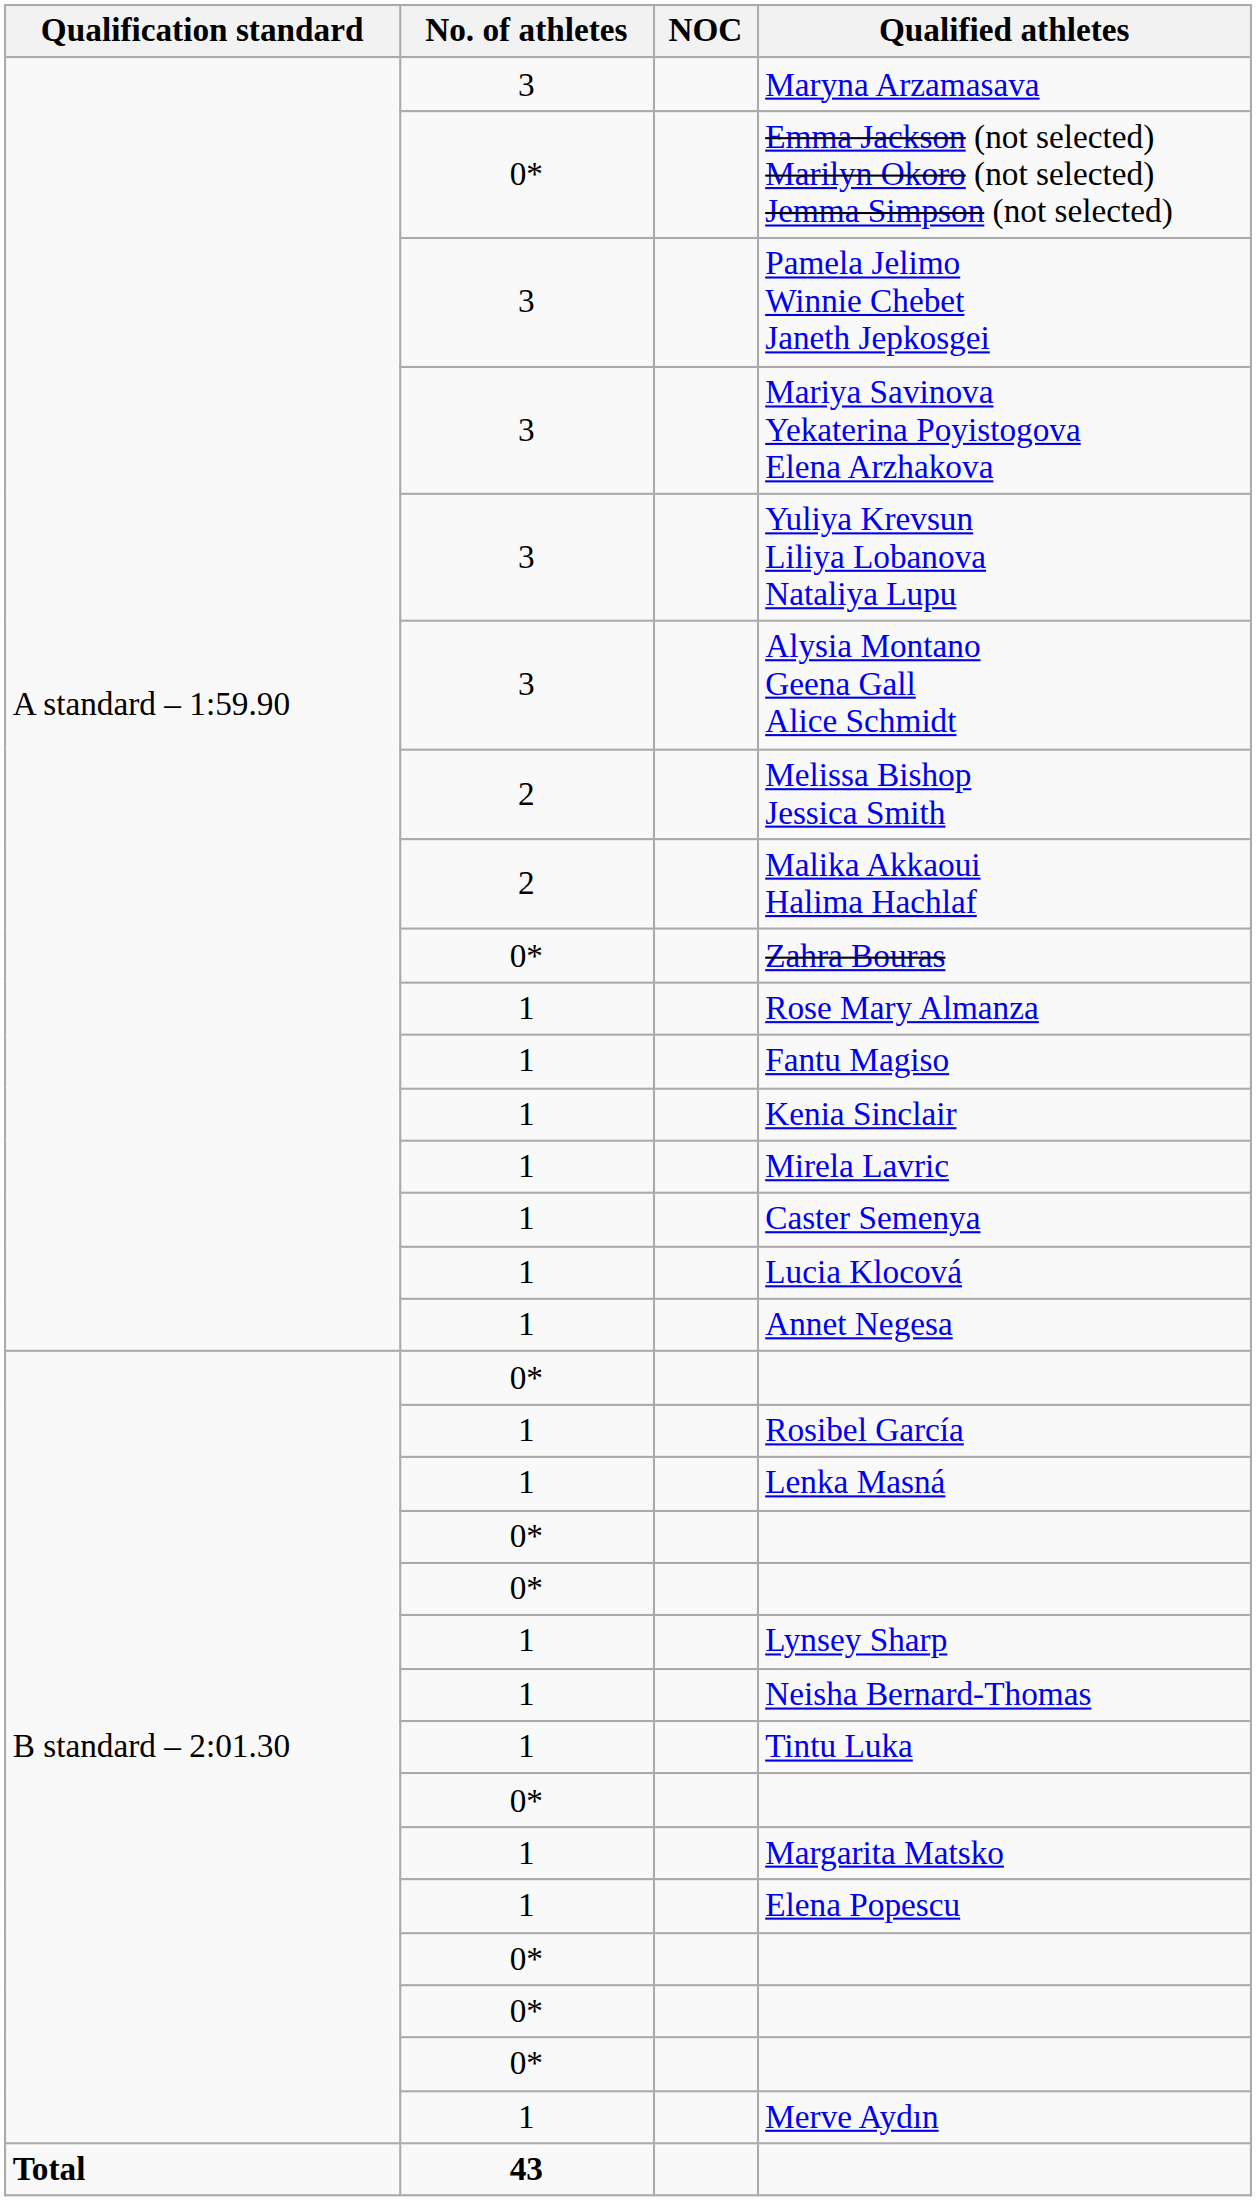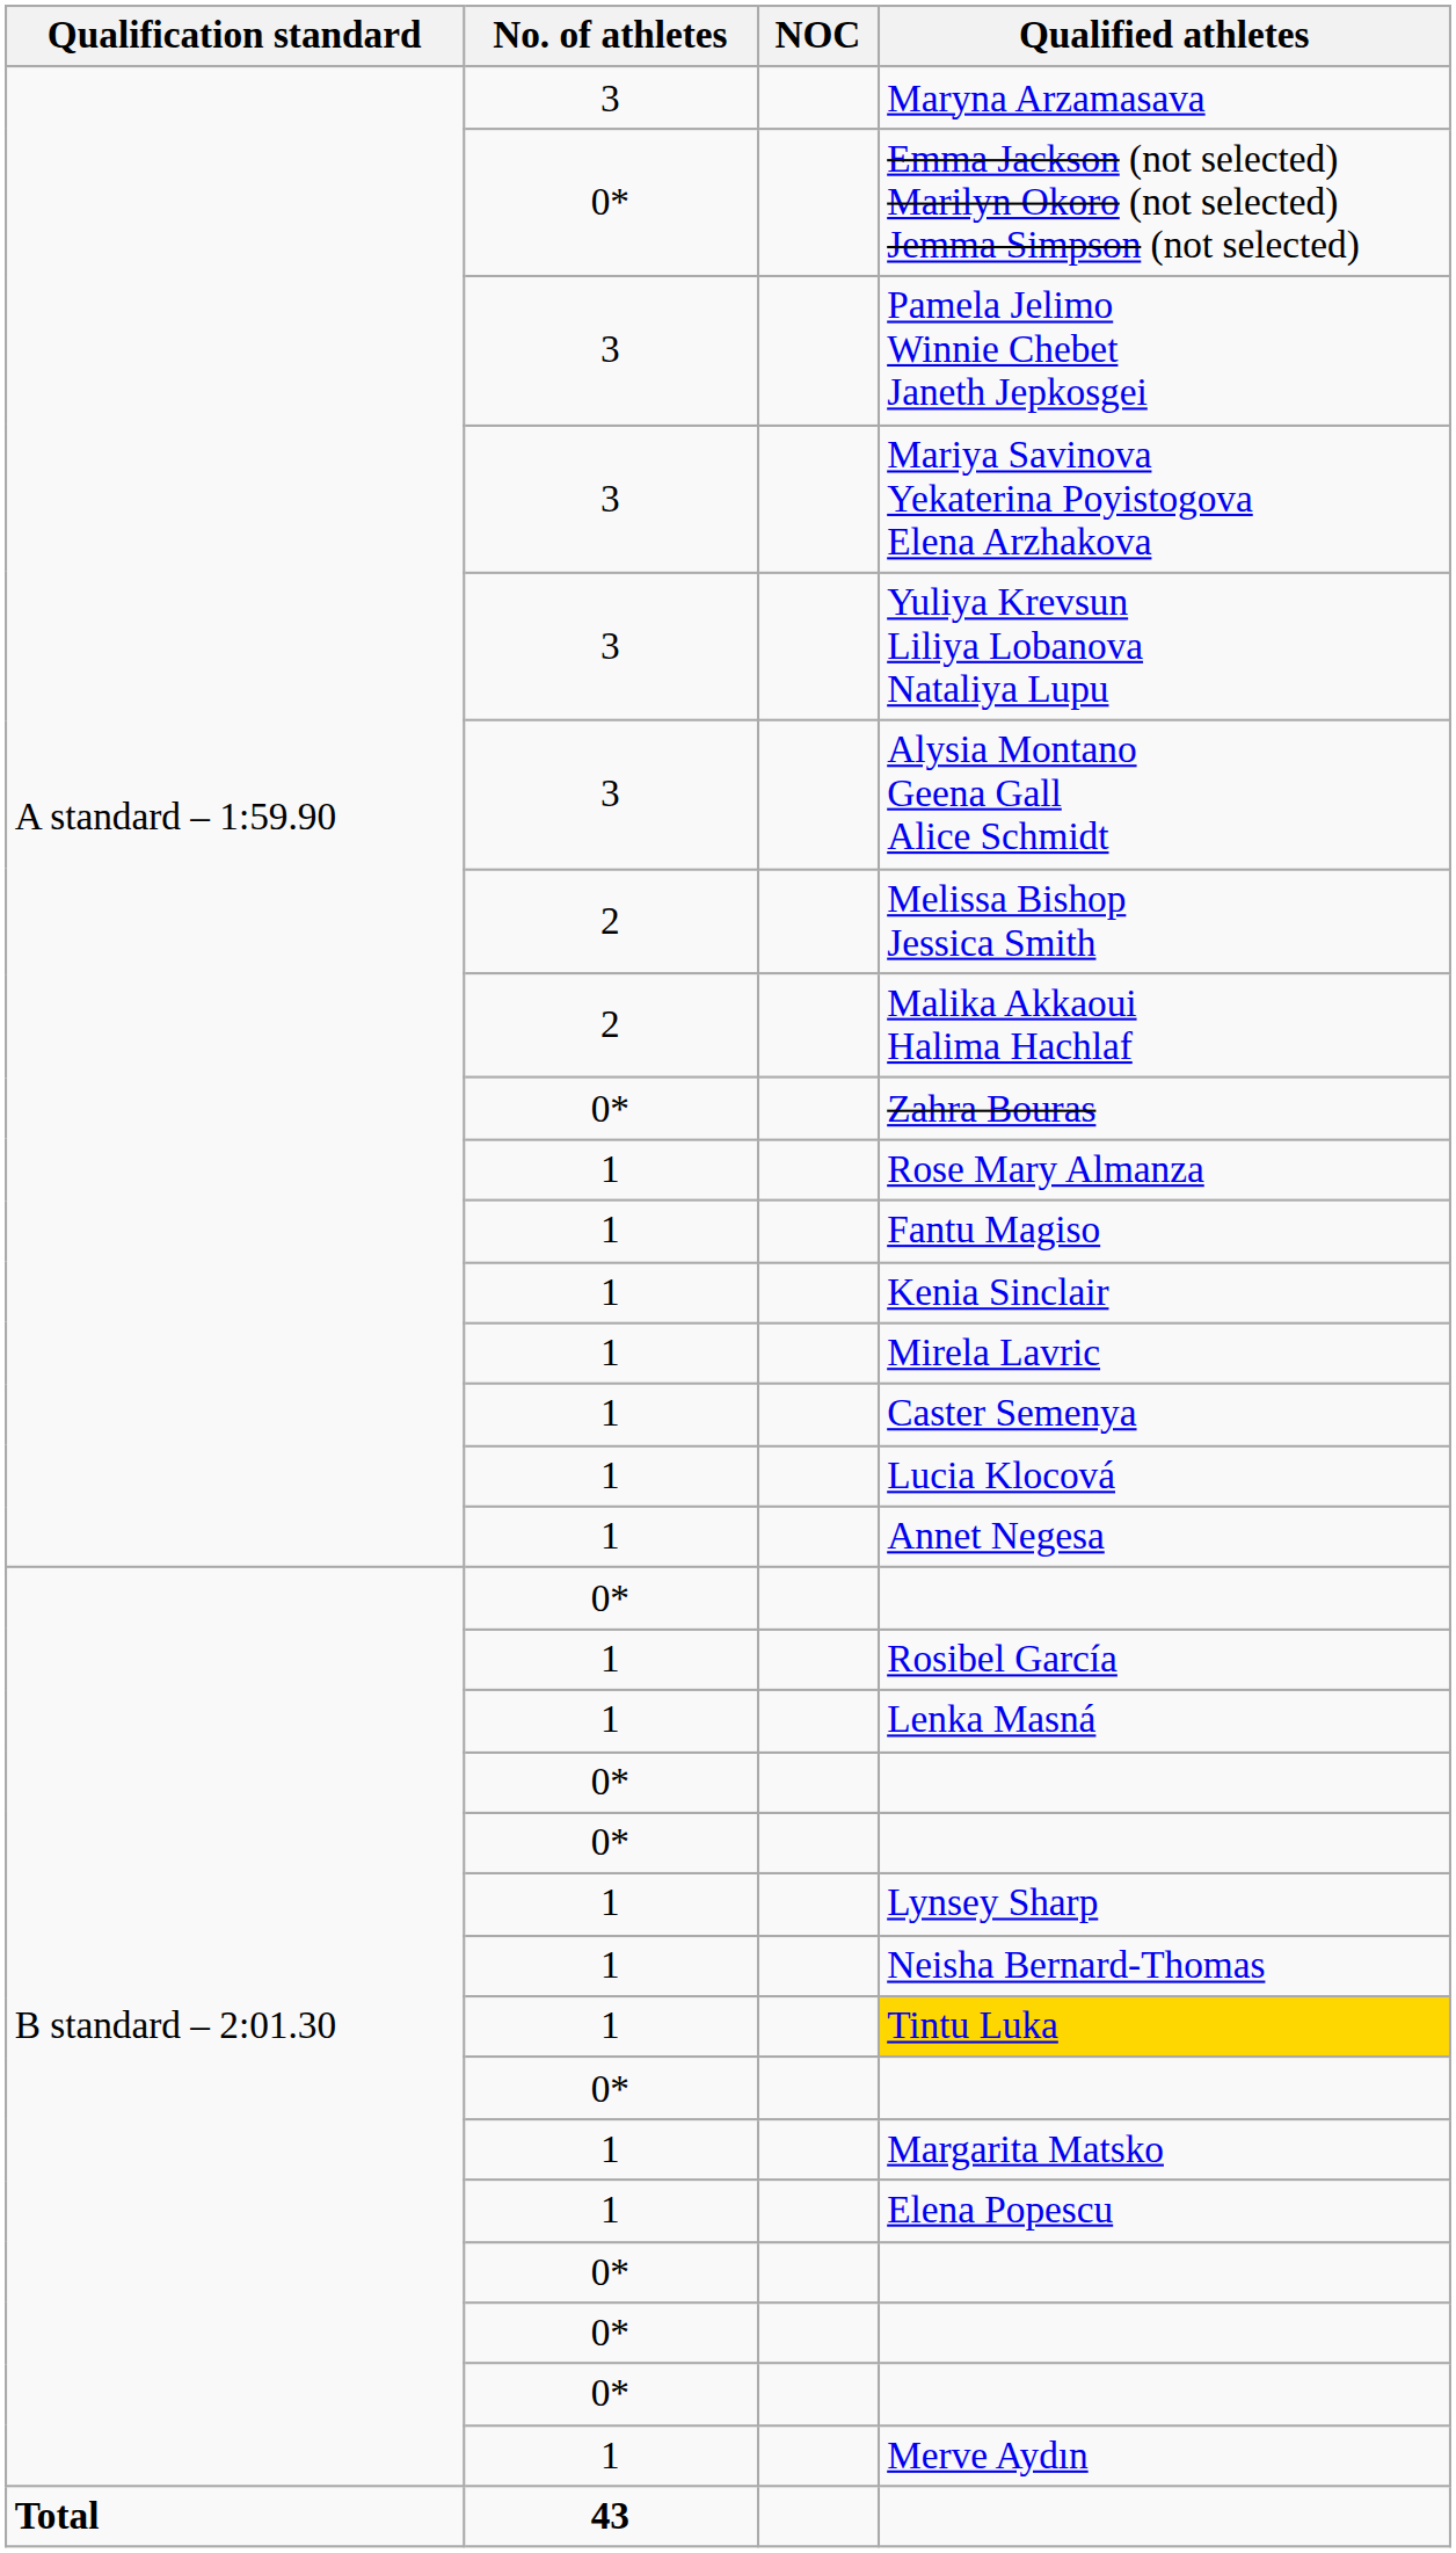Tintu Luka | Qualified athletes: no background -> gold background
